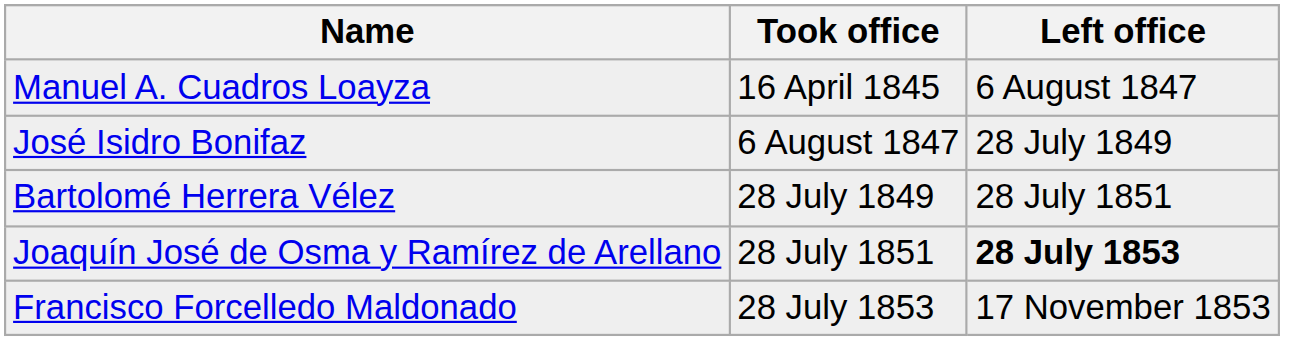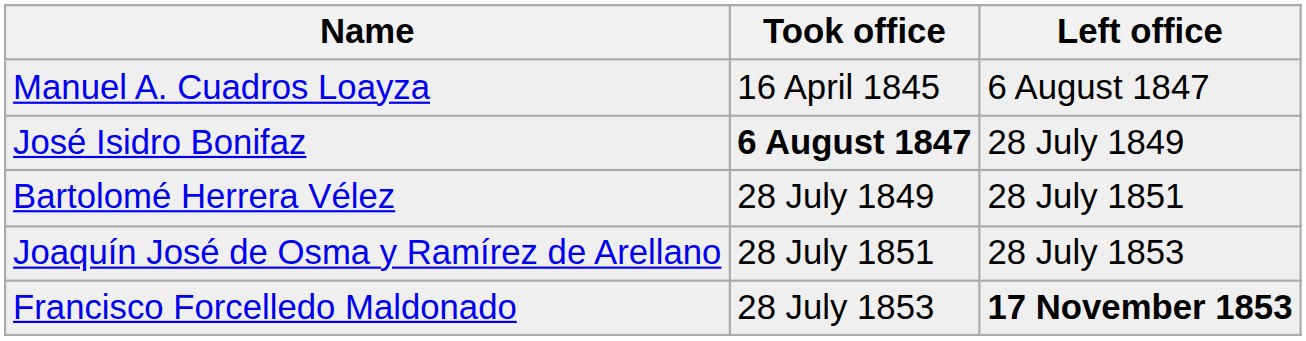José Isidro Bonifaz | Took office: normal -> bold
Joaquín José de Osma y Ramírez de Arellano | Left office: bold -> normal
Francisco Forcelledo Maldonado | Left office: normal -> bold
